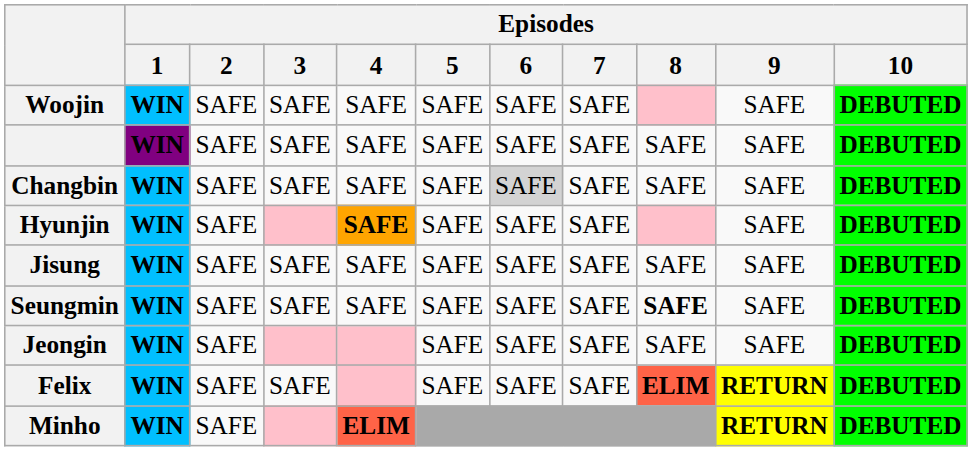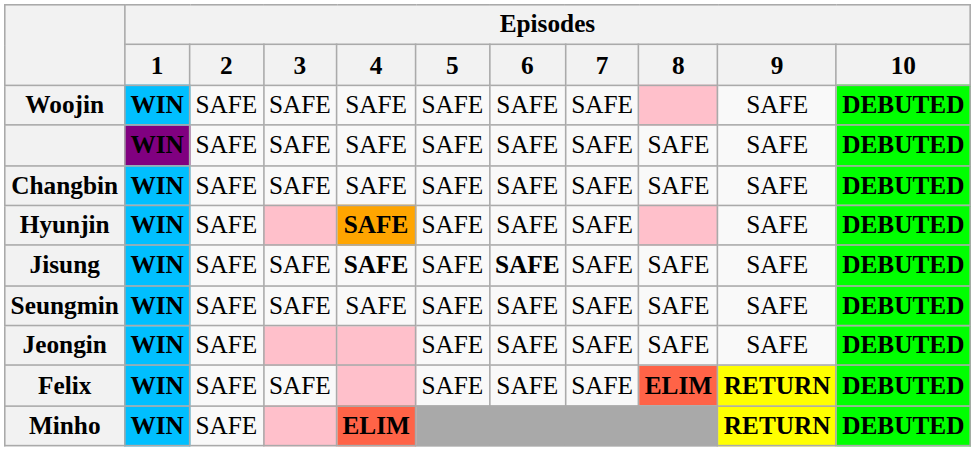Changbin | Episodes / 6: lightgrey background -> no background
Jisung | Episodes / 4: normal -> bold
Jisung | Episodes / 6: normal -> bold
Seungmin | Episodes / 8: bold -> normal
